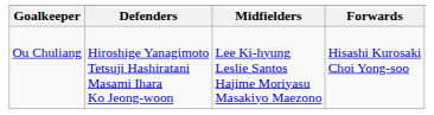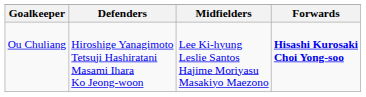Ou Chuliang | Forwards: normal -> bold
